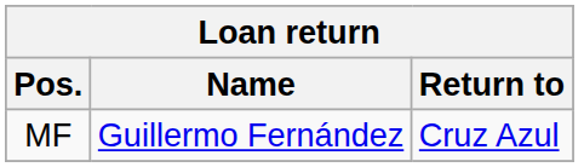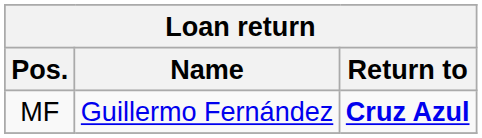MF | Return to: normal -> bold
